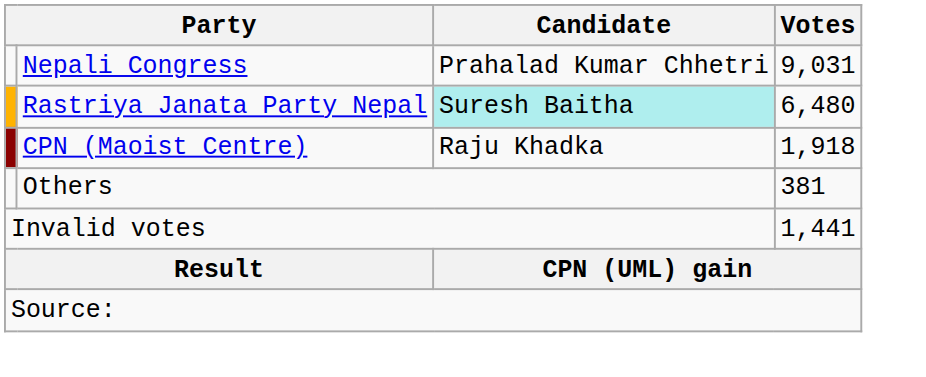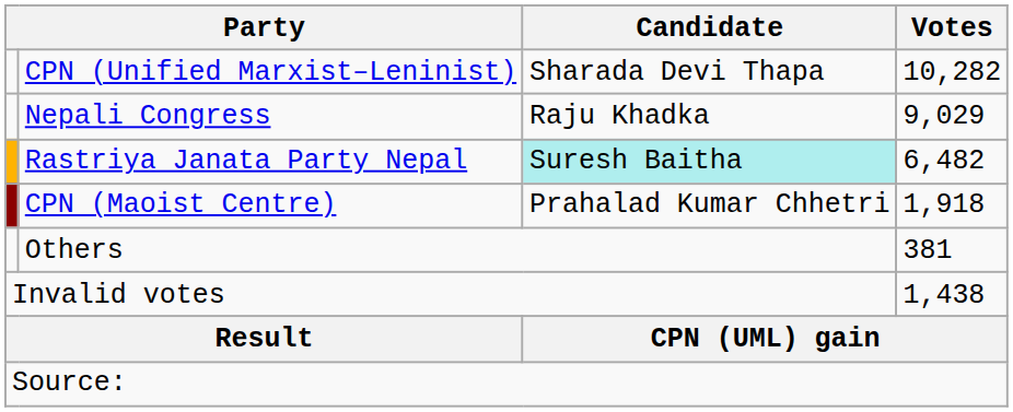+ row: CPN (Unified Marxist–Leninist) | Sharada Devi Thapa | 10,282
Nepali Congress | Candidate: Prahalad Kumar Chhetri -> Raju Khadka
Nepali Congress | Votes: 9,031 -> 9,029
Rastriya Janata Party Nepal | Votes: 6,480 -> 6,482
CPN (Maoist Centre) | Candidate: Raju Khadka -> Prahalad Kumar Chhetri
Invalid votes | Votes: 1,441 -> 1,438
